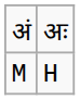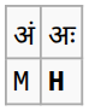M | column 2: normal -> bold
